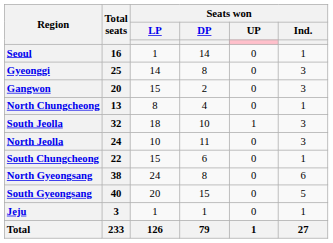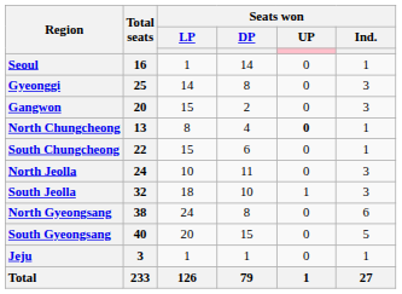North Chungcheong | Seats won / UP: normal -> bold
rows swapped: South Chungcheong <-> South Jeolla
